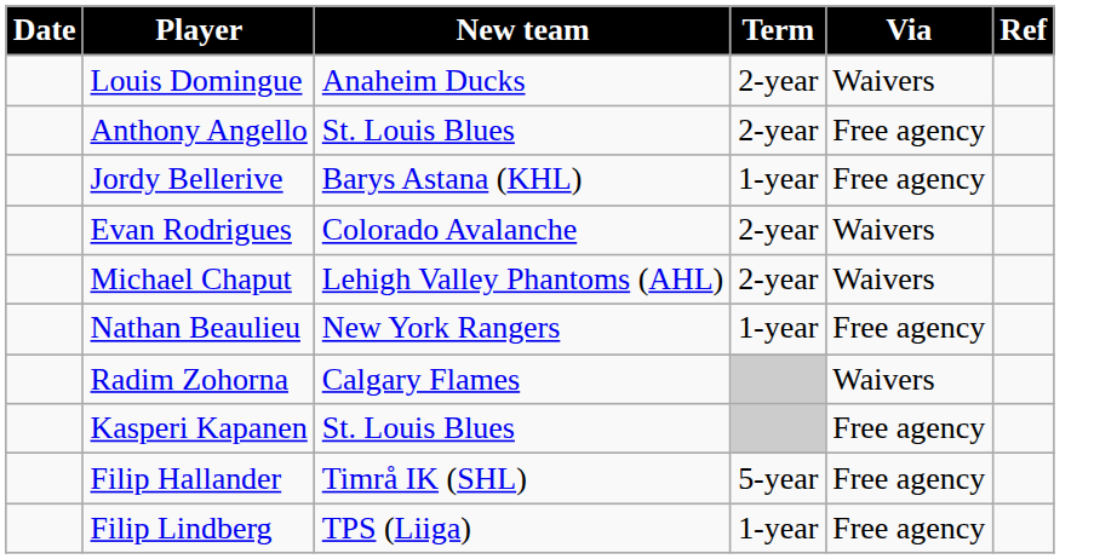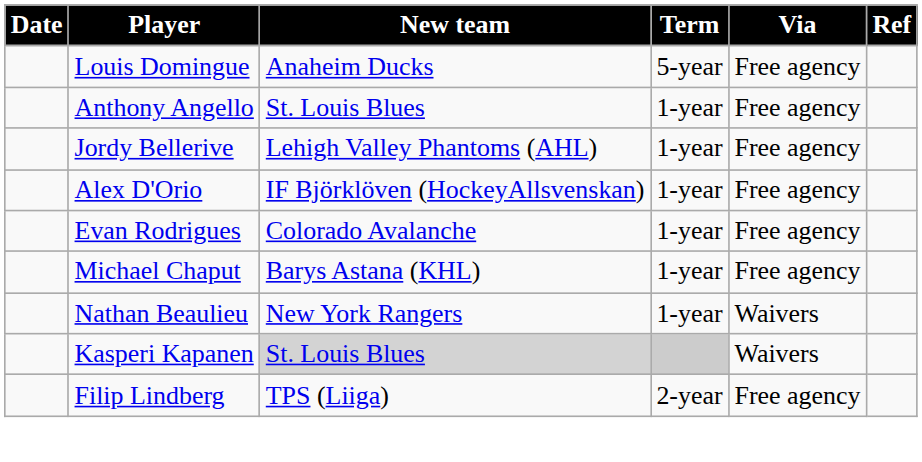Louis Domingue | Term: 2-year -> 5-year
Louis Domingue | Via: Waivers -> Free agency
Anthony Angello | Term: 2-year -> 1-year
Jordy Bellerive | New team: Barys Astana (KHL) -> Lehigh Valley Phantoms (AHL)
+ row: Alex D'Orio | IF Björklöven (HockeyAllsvenskan) | 1-year | Free agency
Evan Rodrigues | Term: 2-year -> 1-year
Evan Rodrigues | Via: Waivers -> Free agency
Michael Chaput | New team: Lehigh Valley Phantoms (AHL) -> Barys Astana (KHL)
Michael Chaput | Term: 2-year -> 1-year
Michael Chaput | Via: Waivers -> Free agency
Nathan Beaulieu | Via: Free agency -> Waivers
- row: Radim Zohorna | Calgary Flames | Waivers
Kasperi Kapanen | New team: no background -> lightgrey background
Kasperi Kapanen | Via: Free agency -> Waivers
- row: Filip Hallander | Timrå IK (SHL) | 5-year | Free agency
Filip Lindberg | Term: 1-year -> 2-year
